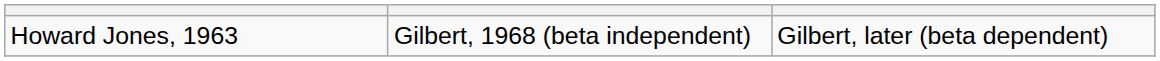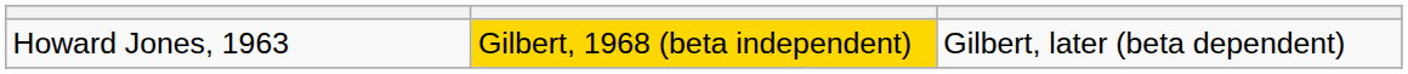Howard Jones, 1963 | column 2: no background -> gold background
